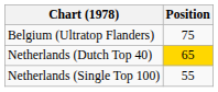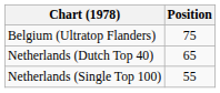Netherlands (Dutch Top 40) | Position: gold background -> no background
